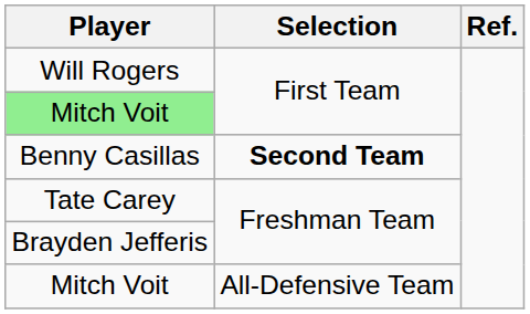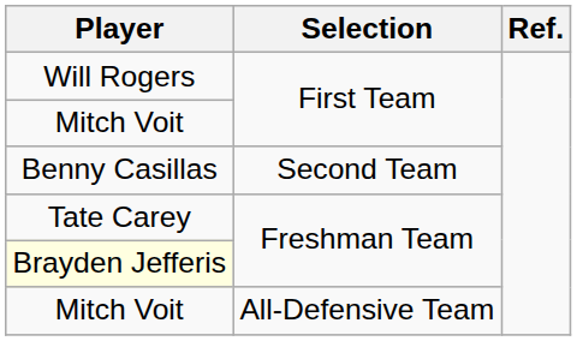Mitch Voit / First Team | Player: lightgreen background -> no background
Benny Casillas | Selection: bold -> normal
Brayden Jefferis | Player: no background -> lightyellow background
